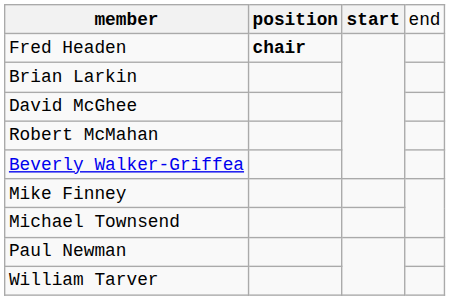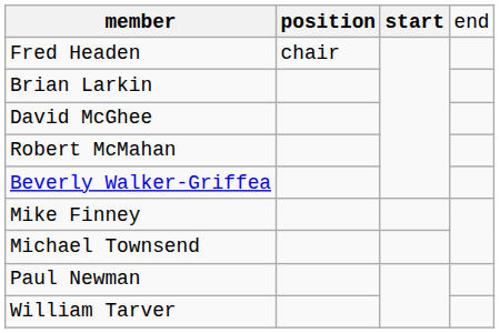Fred Headen | column 2: bold -> normal
